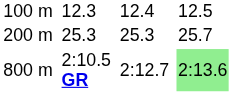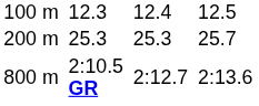2:10.5 GR | column 4: lightgreen background -> no background
